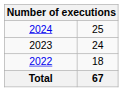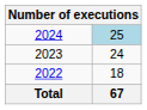2024 | column 2: no background -> lightblue background
